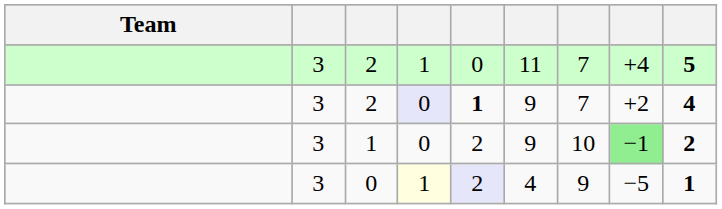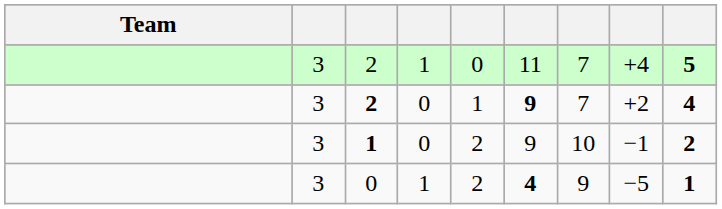row 3 | column 3: normal -> bold
row 3 | column 4: lavender background -> no background
row 3 | column 5: bold -> normal
row 3 | column 6: normal -> bold
row 4 | column 3: normal -> bold
row 4 | column 8: lightgreen background -> no background
row 5 | column 4: lightyellow background -> no background
row 5 | column 5: lavender background -> no background
row 5 | column 6: normal -> bold
